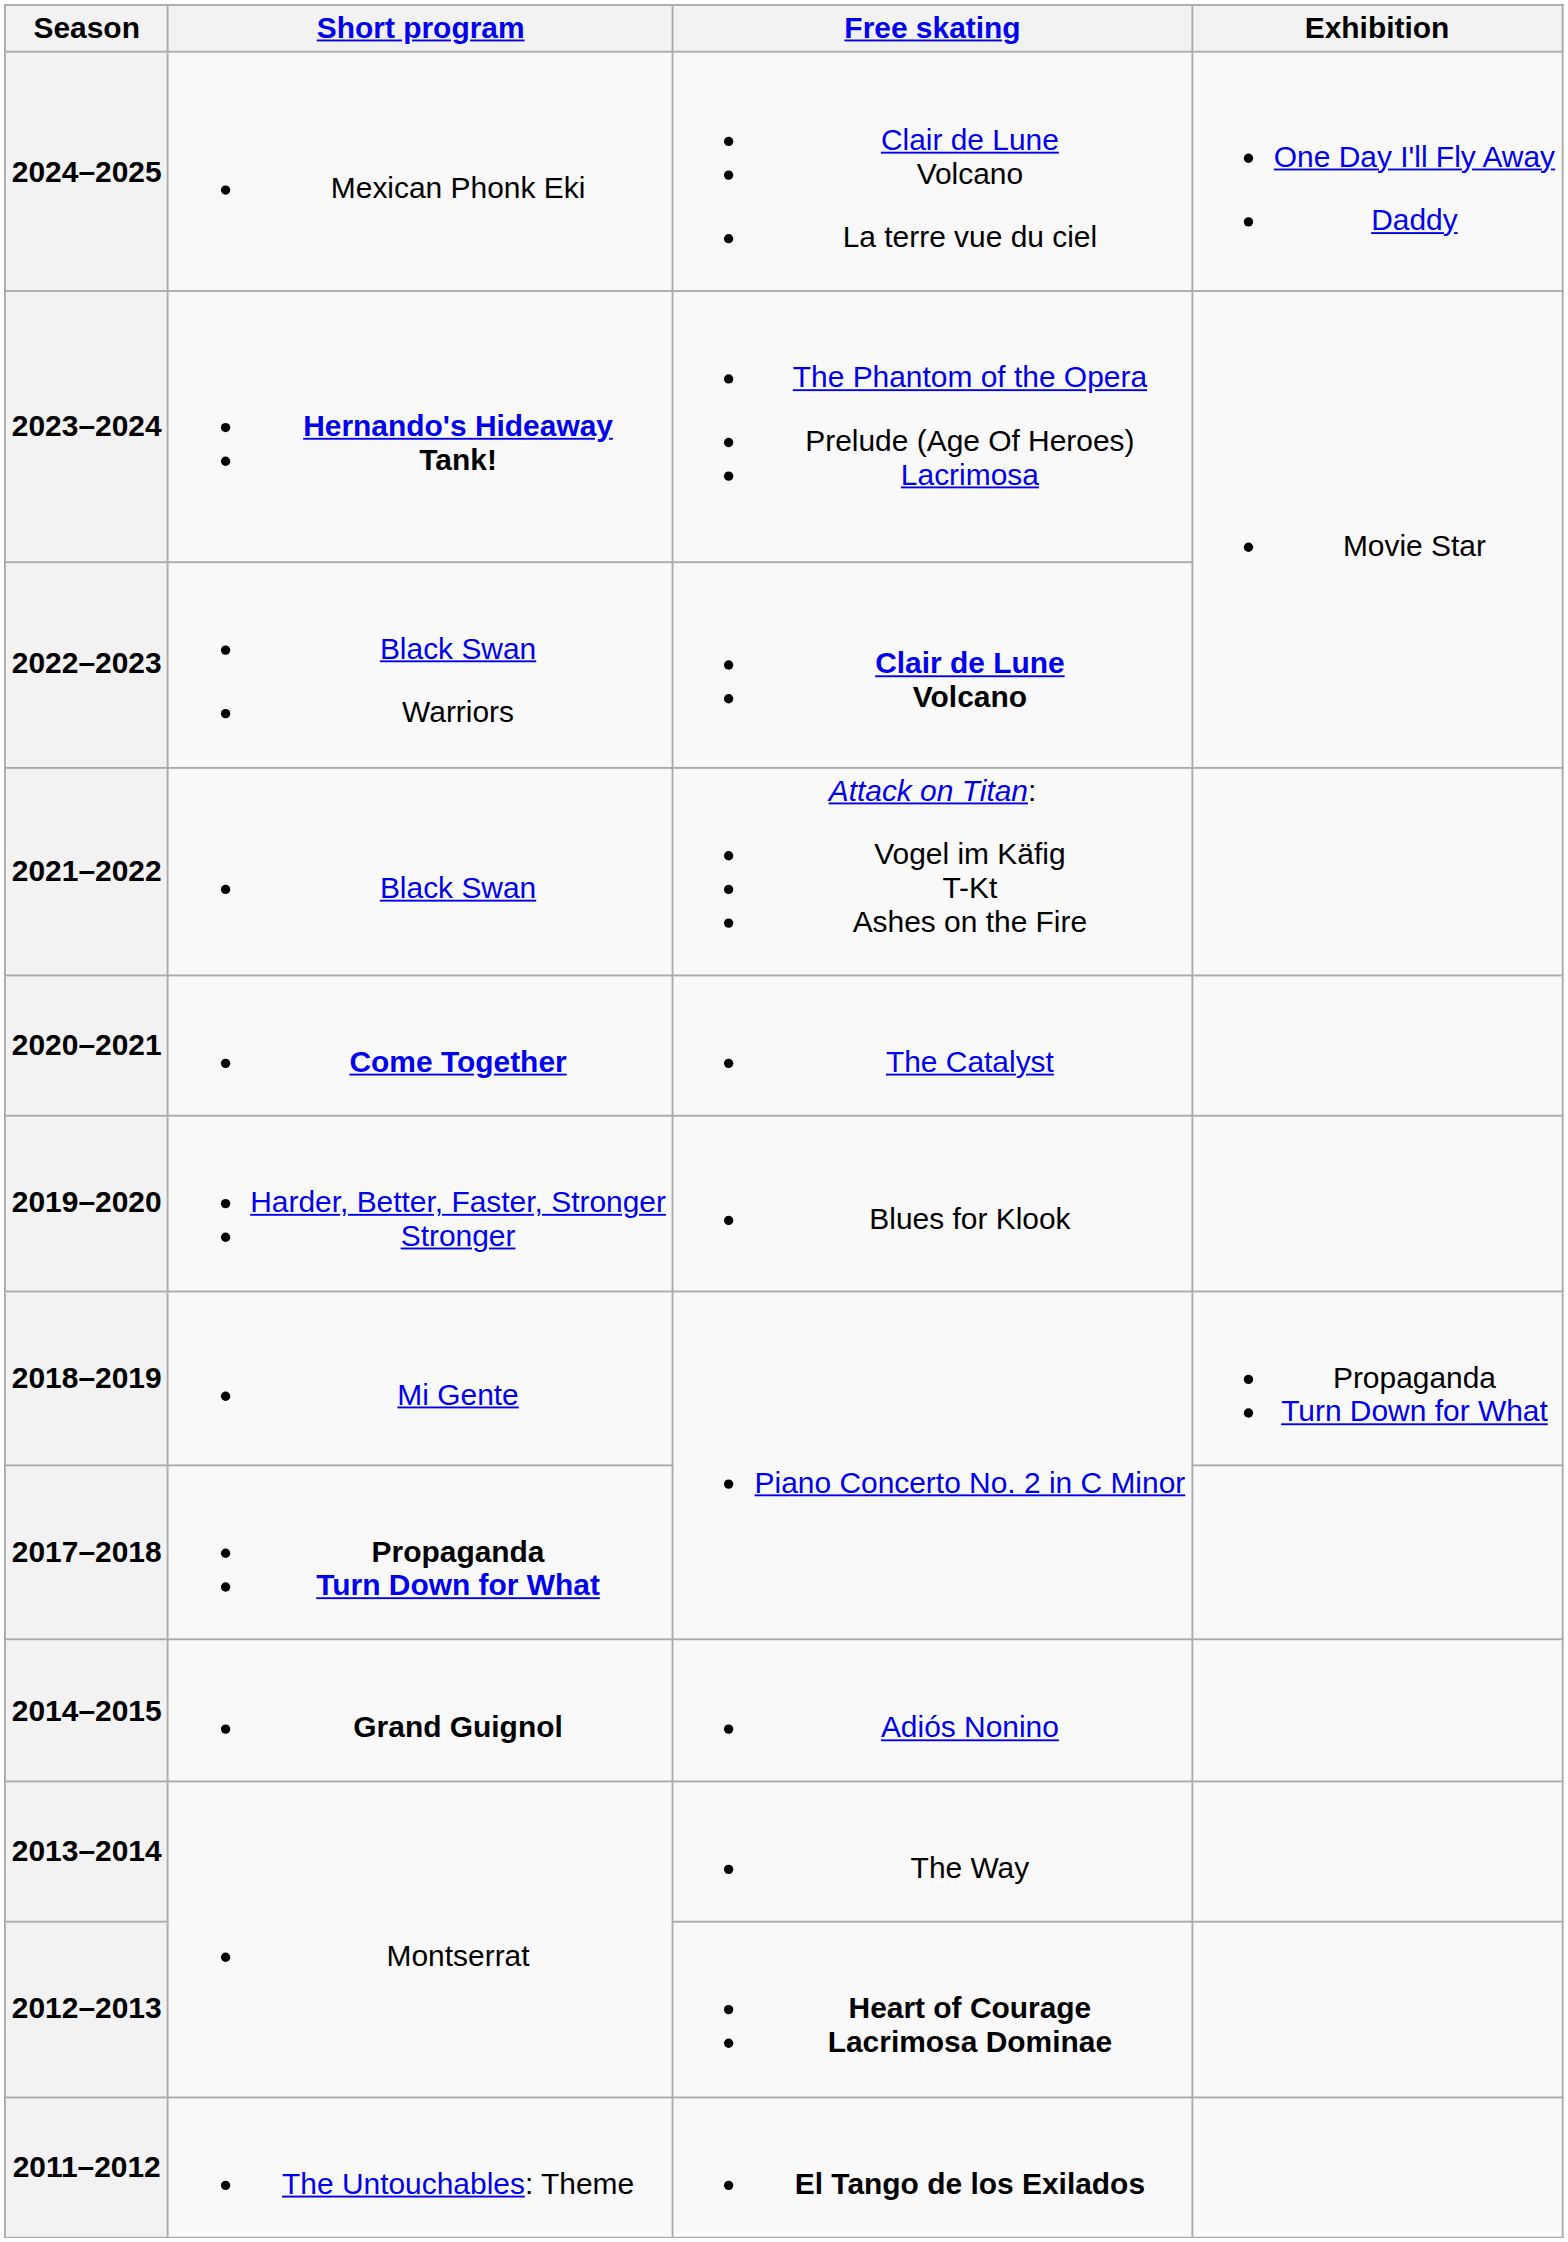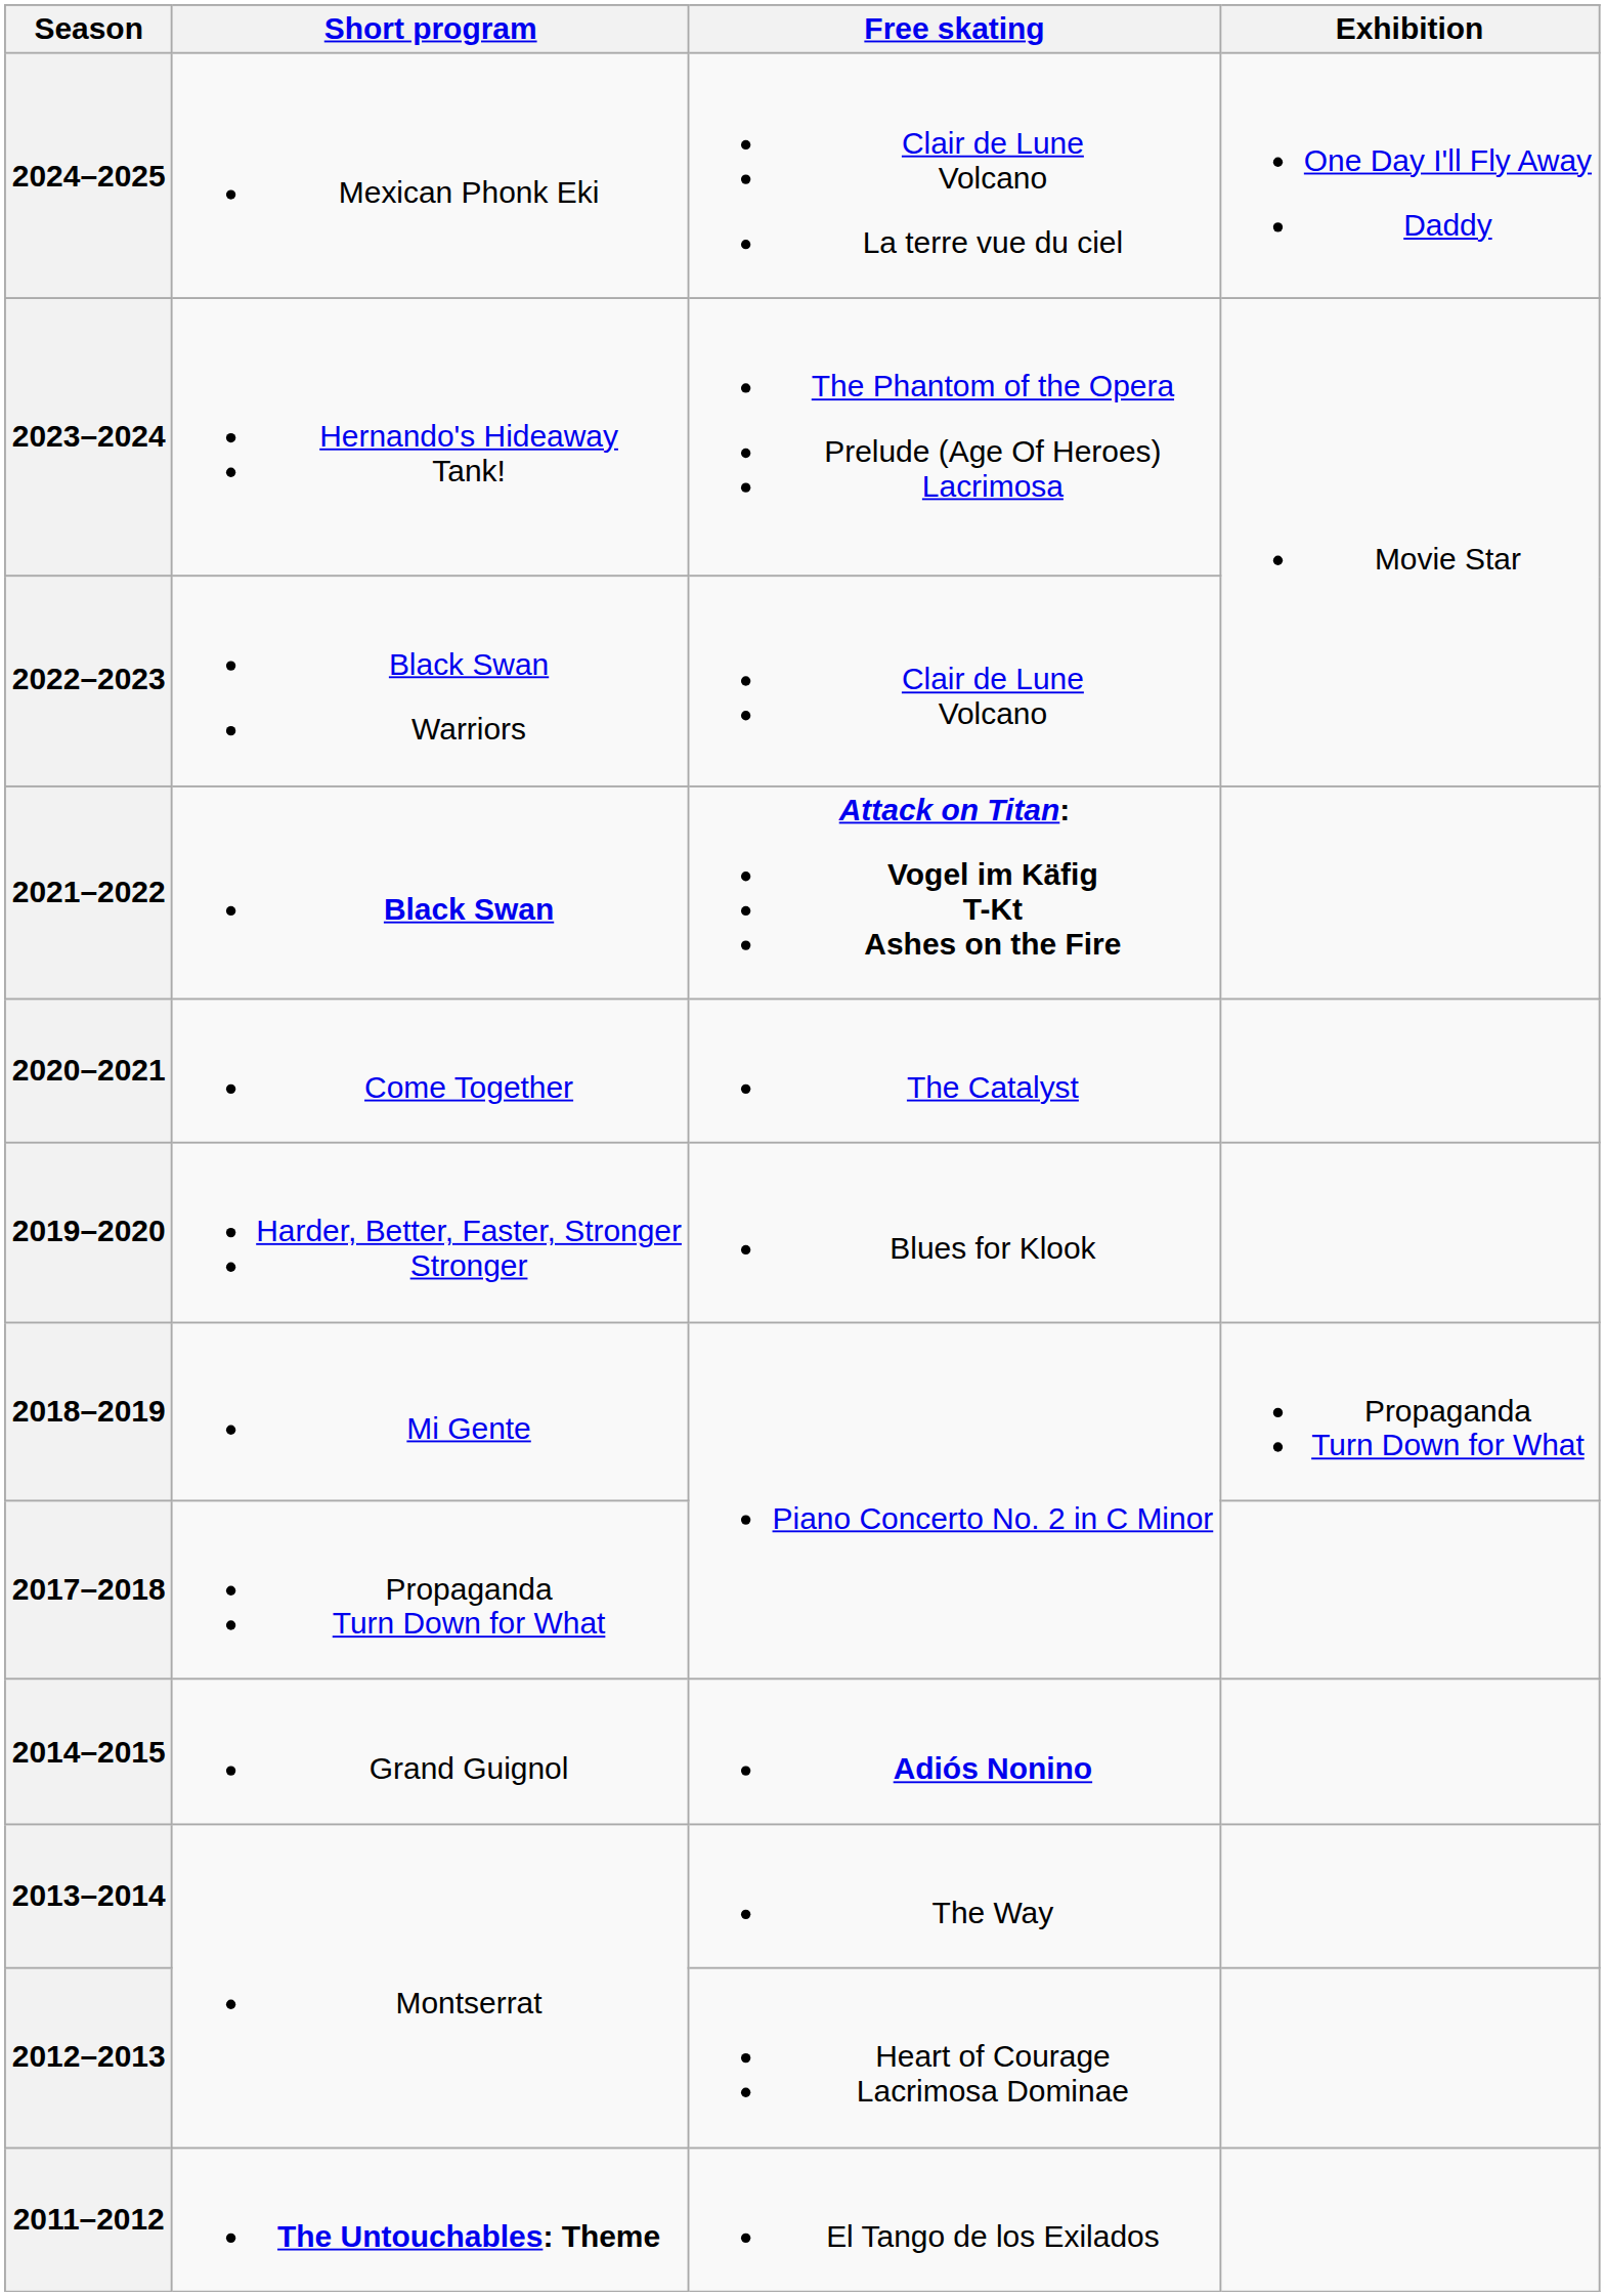2023–2024 | Short program: bold -> normal
2022–2023 | Free skating: bold -> normal
2021–2022 | Short program: normal -> bold
2021–2022 | Free skating: normal -> bold
2020–2021 | Short program: bold -> normal
2017–2018 | Short program: bold -> normal
2014–2015 | Short program: bold -> normal
2014–2015 | Free skating: normal -> bold
2012–2013 | Free skating: bold -> normal
2011–2012 | Short program: normal -> bold
2011–2012 | Free skating: bold -> normal
